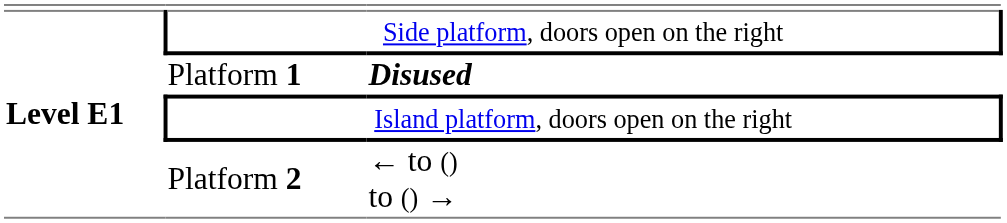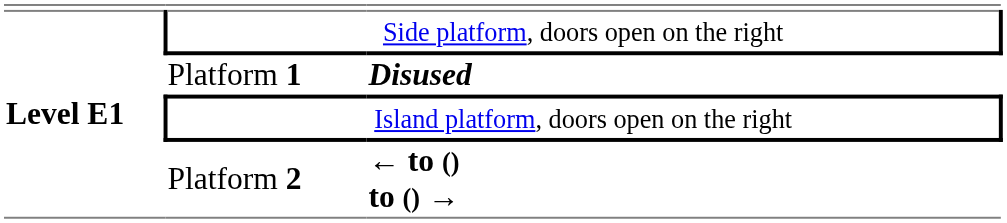Platform 2 | column 3: normal -> bold
